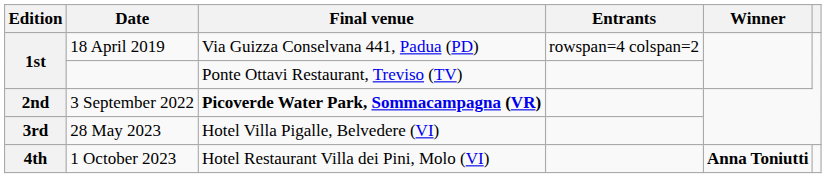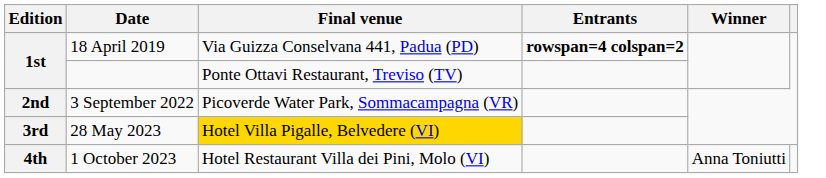18 April 2019 | Entrants: normal -> bold
3 September 2022 | Final venue: bold -> normal
28 May 2023 | Final venue: no background -> gold background
1 October 2023 | Winner: bold -> normal
